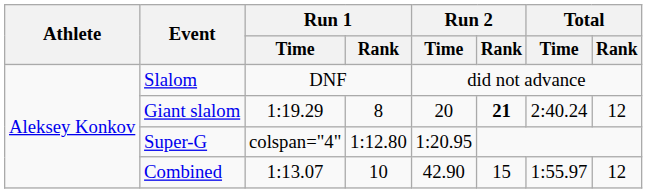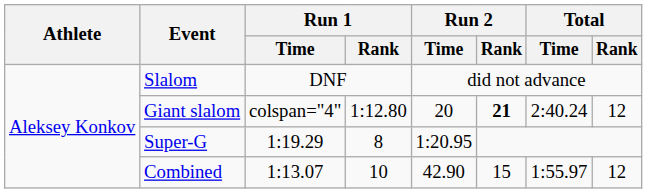Giant slalom | Run 1 / Time: 1:19.29 -> colspan="4"
Giant slalom | Run 1 / Rank: 8 -> 1:12.80
Super-G | Run 1 / Time: colspan="4" -> 1:19.29
Super-G | Run 1 / Rank: 1:12.80 -> 8
